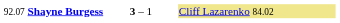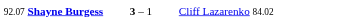92.07 Shayne Burgess | column 3: khaki background -> no background
